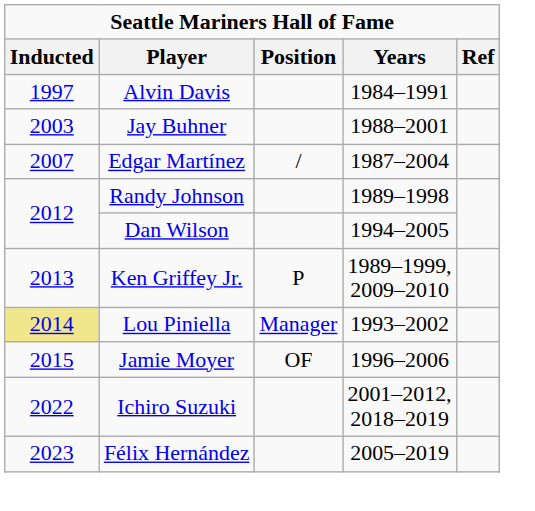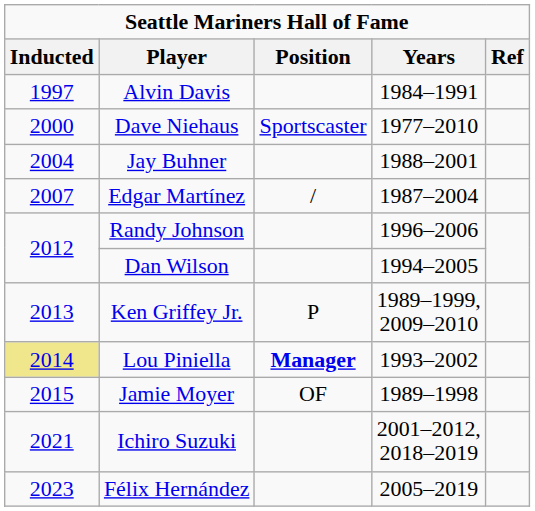+ row: 2000 | Dave Niehaus | Sportscaster | 1977–2010
Jay Buhner | Inducted: 2003 -> 2004
Randy Johnson | Years: 1989–1998 -> 1996–2006
Lou Piniella | Position: normal -> bold
Jamie Moyer | Years: 1996–2006 -> 1989–1998
Ichiro Suzuki | Inducted: 2022 -> 2021
